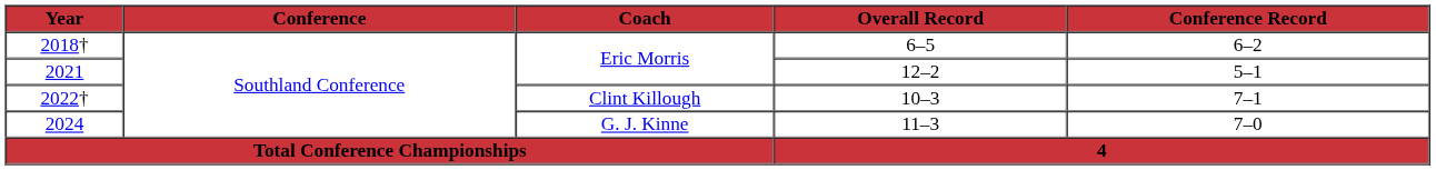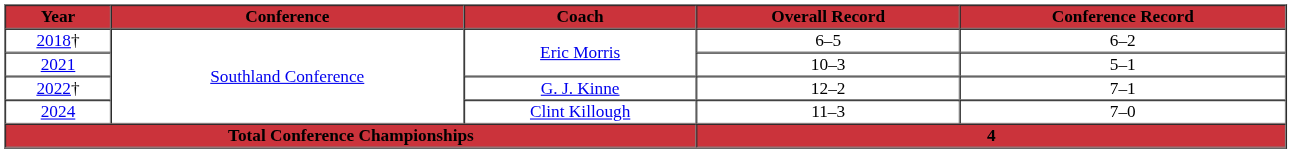2021 | Overall Record: 12–2 -> 10–3
2022† | Coach: Clint Killough -> G. J. Kinne
2022† | Overall Record: 10–3 -> 12–2
2024 | Coach: G. J. Kinne -> Clint Killough
